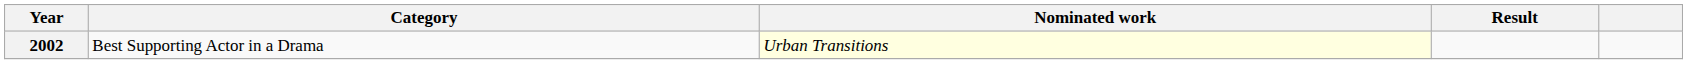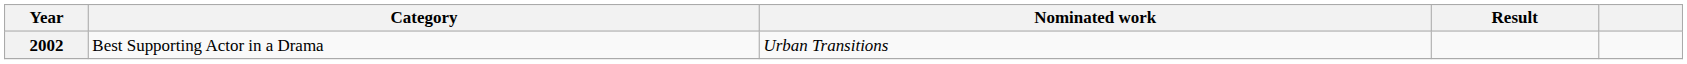2002 | Nominated work: lightyellow background -> no background
